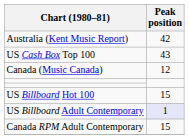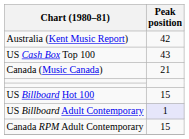row 4 | Peak position: 12 -> 21
